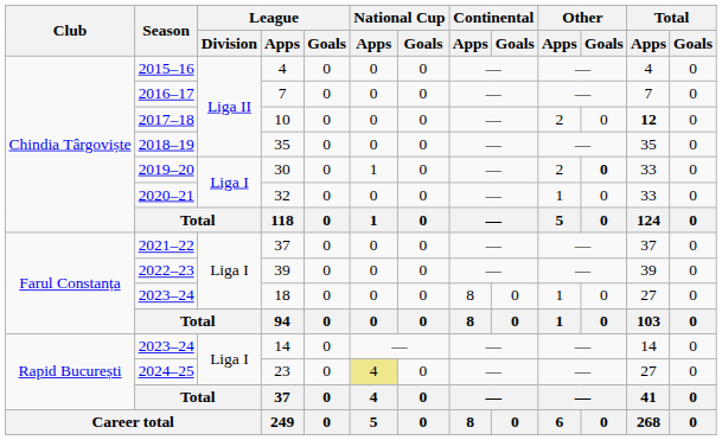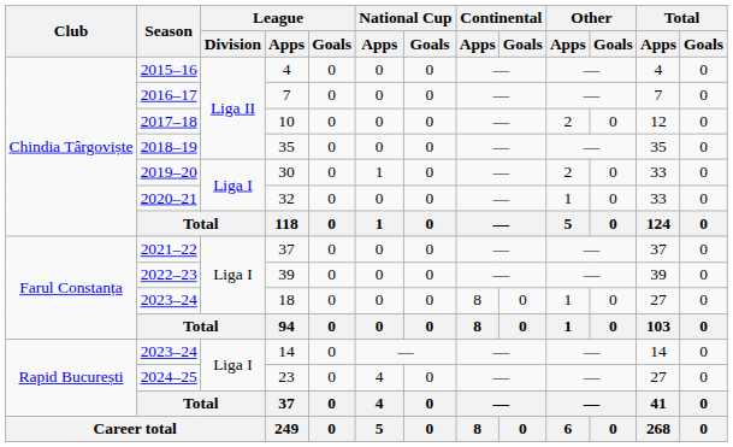10 | Total / Apps: bold -> normal
30 | Other / Goals: bold -> normal
23 | National Cup / Apps: khaki background -> no background
